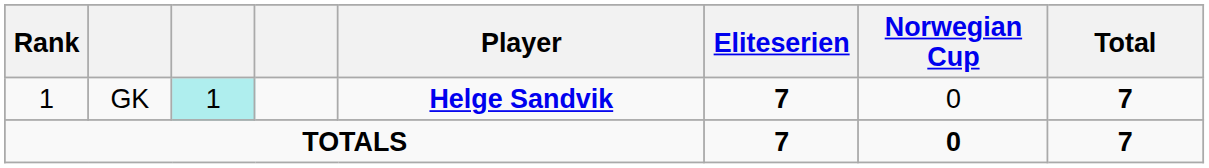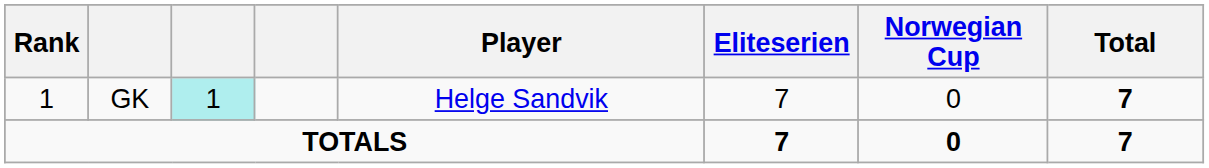row 2 | Player: bold -> normal
row 2 | Eliteserien: bold -> normal
